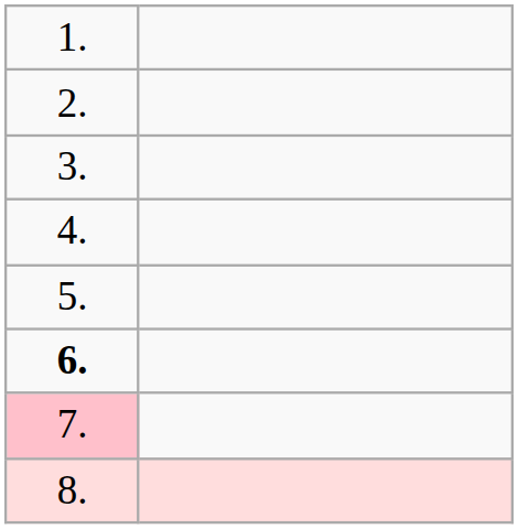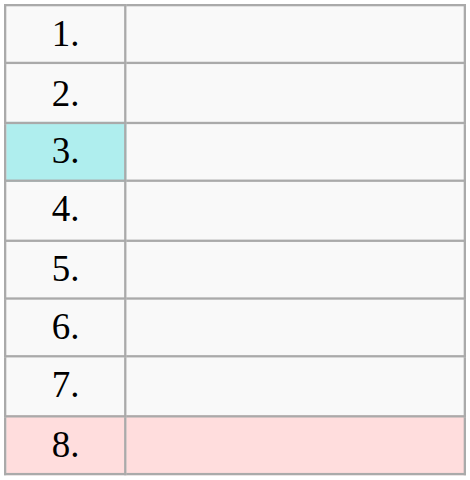3. | column 1: no background -> paleturquoise background
6. | column 1: bold -> normal
7. | column 1: pink background -> no background
